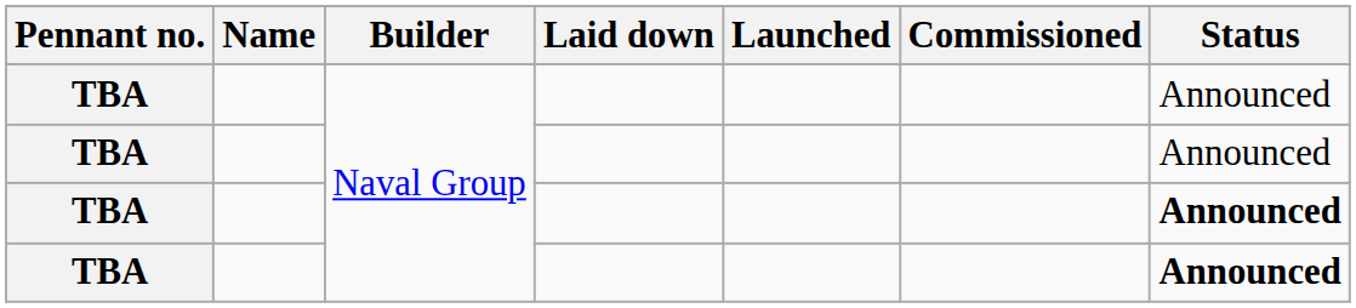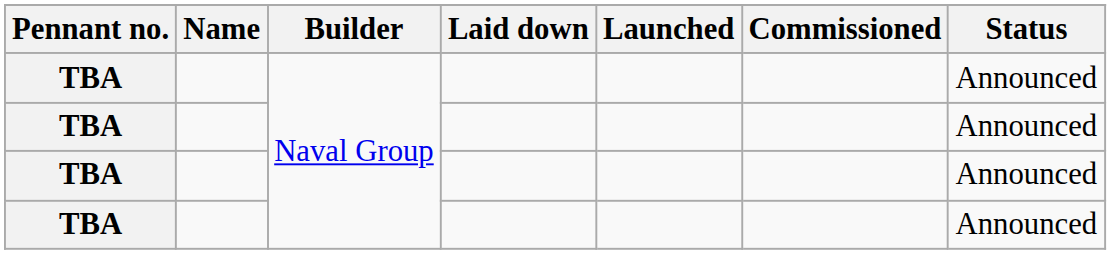row 4 | Status: bold -> normal
row 5 | Status: bold -> normal
